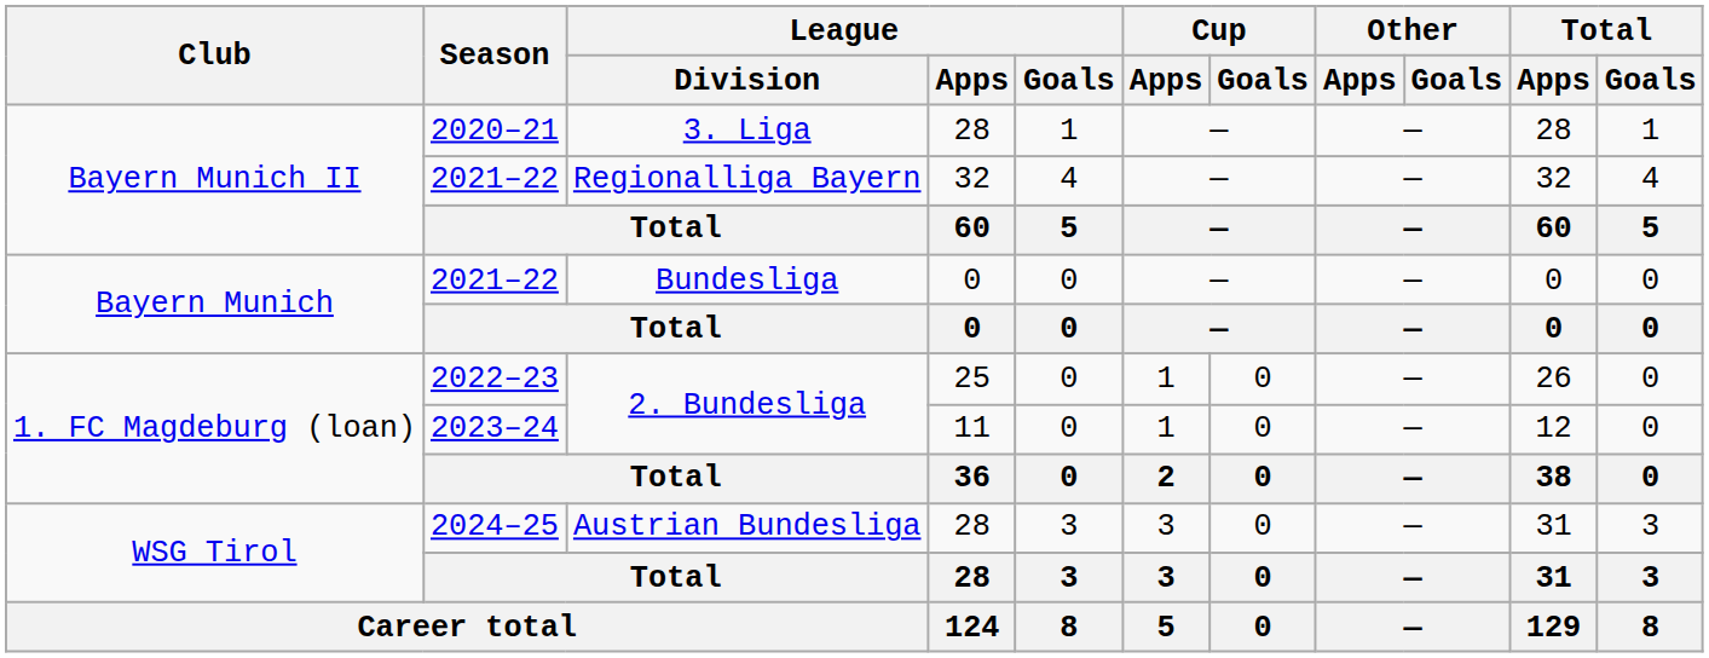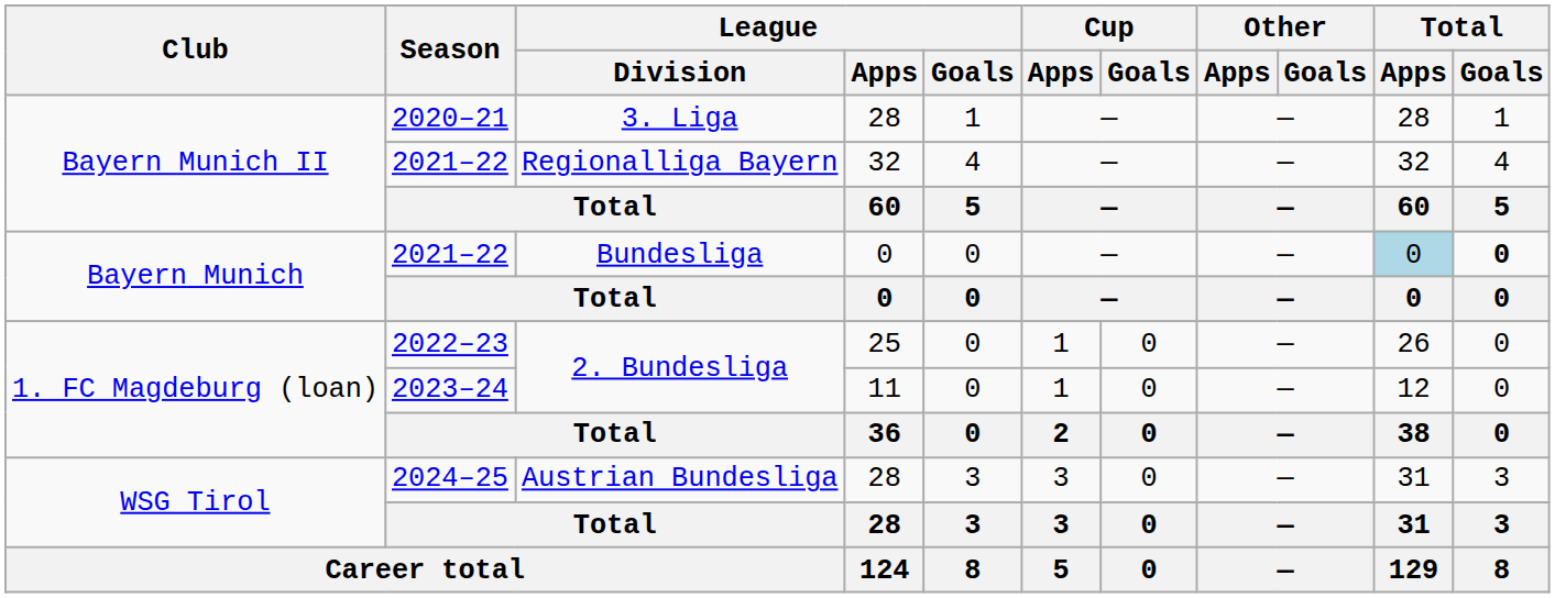2021–22 / Bundesliga | Total / Apps: no background -> lightblue background
2021–22 / Bundesliga | Total / Goals: normal -> bold
